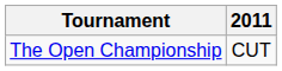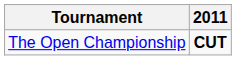The Open Championship | 2011: normal -> bold
